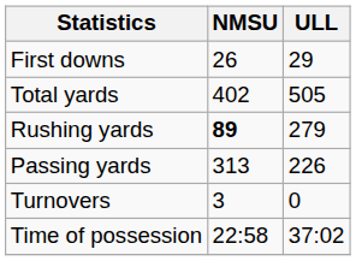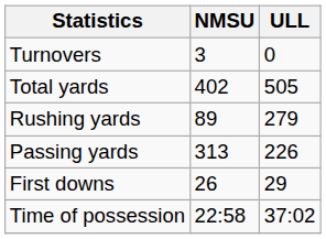rows swapped: First downs <-> Turnovers
Rushing yards | NMSU: bold -> normal
